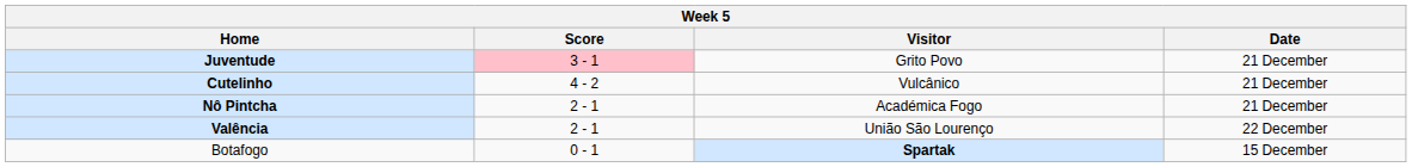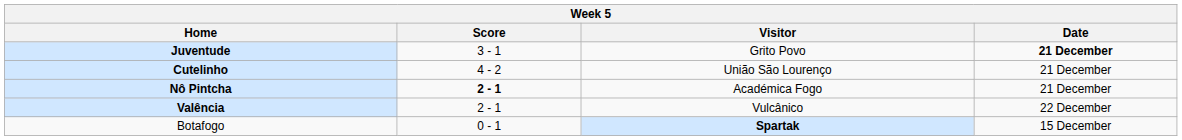Juventude | Score: pink background -> no background
Juventude | Date: normal -> bold
Cutelinho | Visitor: Vulcânico -> União São Lourenço
Nô Pintcha | Score: normal -> bold
Valência | Visitor: União São Lourenço -> Vulcânico
